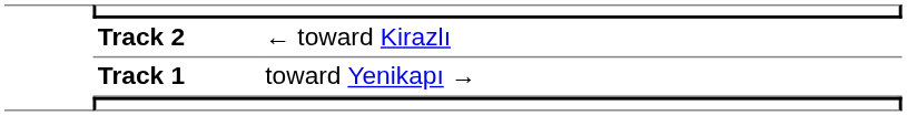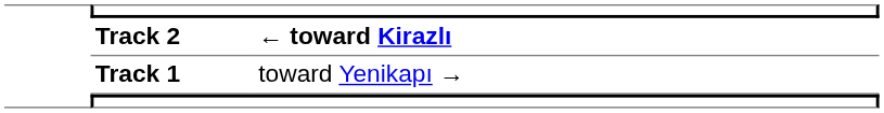Track 2 | column 2: normal -> bold
